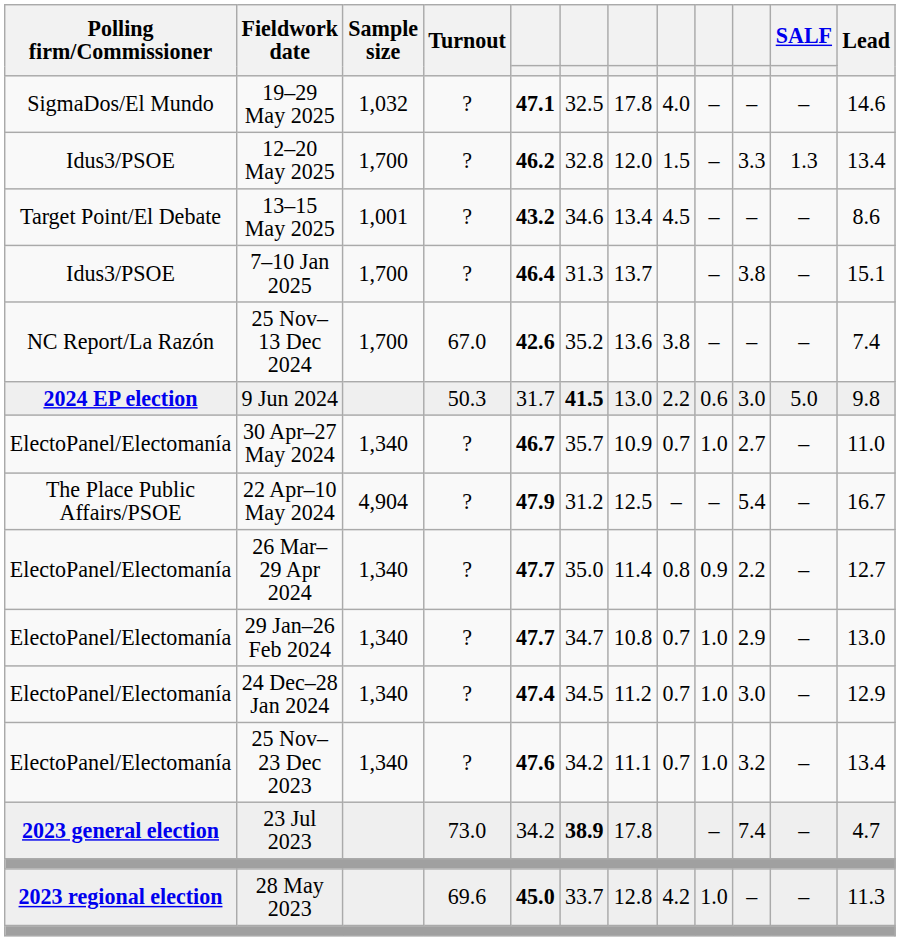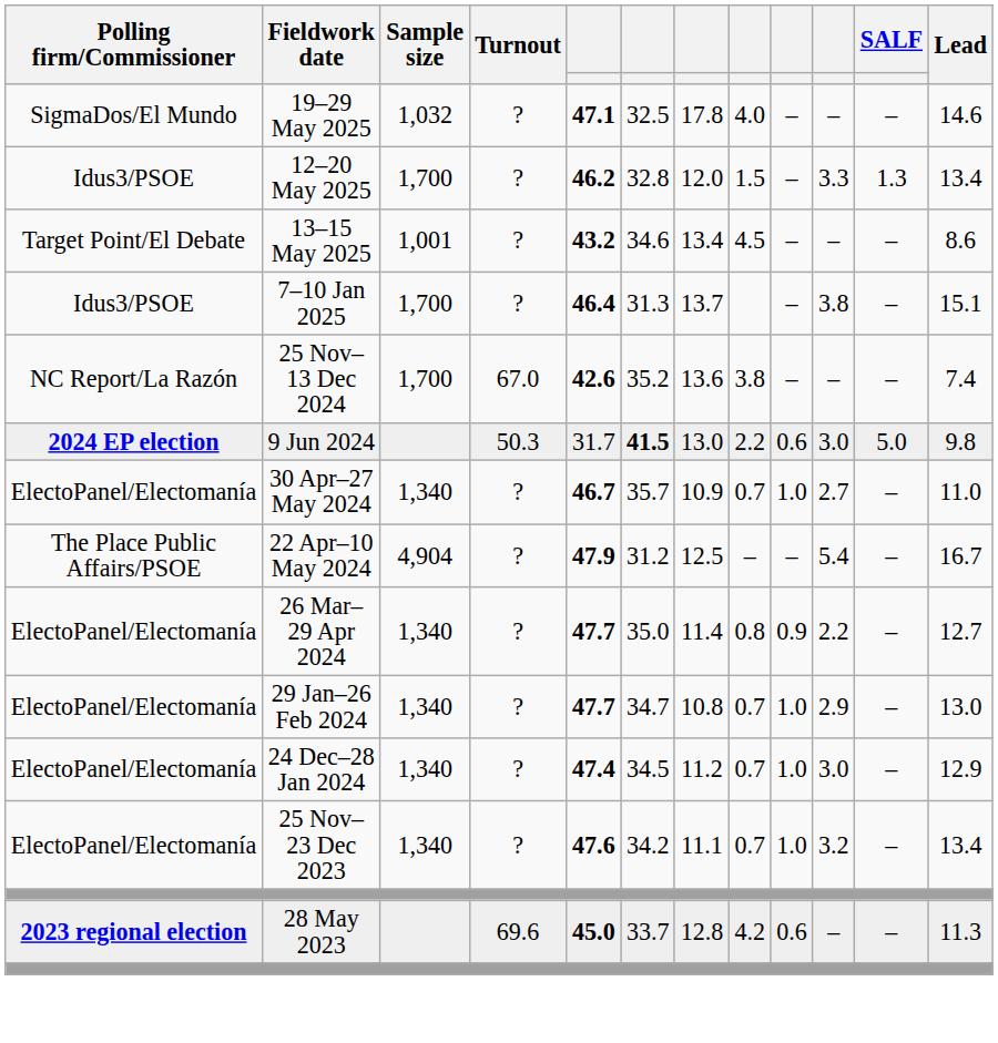- row: 2023 general election | 23 Jul 2023 | 73.0 | 34.2 | 38.9 | 17.8 | – | 7.4 | – | 4.7
28 May 2023 | column 9: 1.0 -> 0.6
